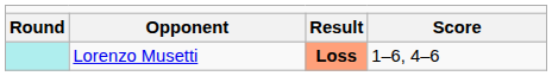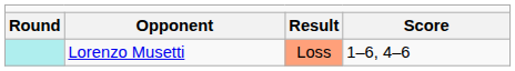Lorenzo Musetti | column 3: bold -> normal
